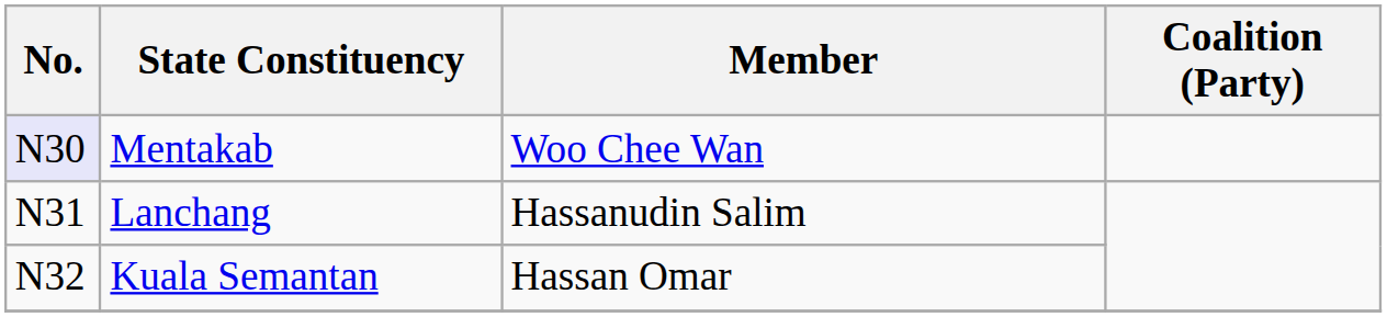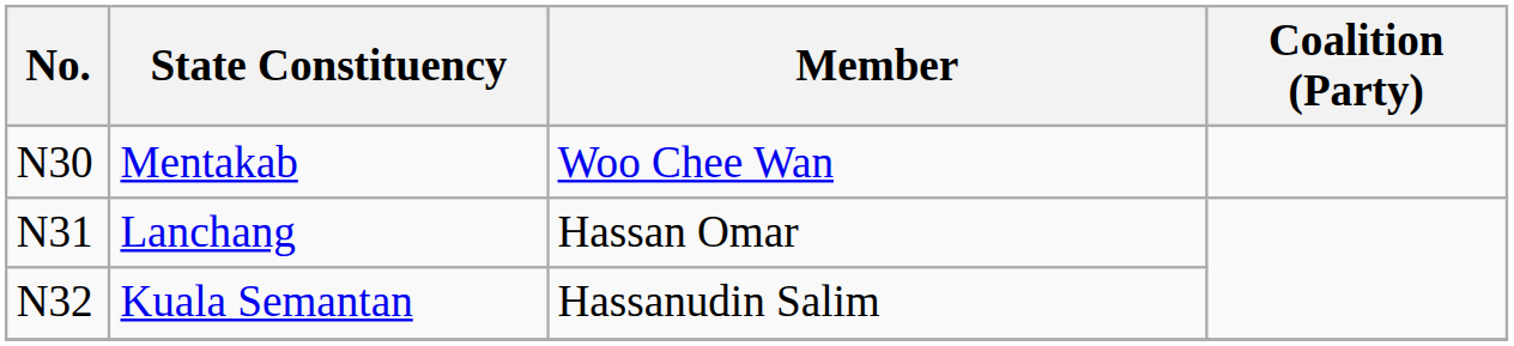Mentakab | No.: lavender background -> no background
Lanchang | Member: Hassanudin Salim -> Hassan Omar
Kuala Semantan | Member: Hassan Omar -> Hassanudin Salim
